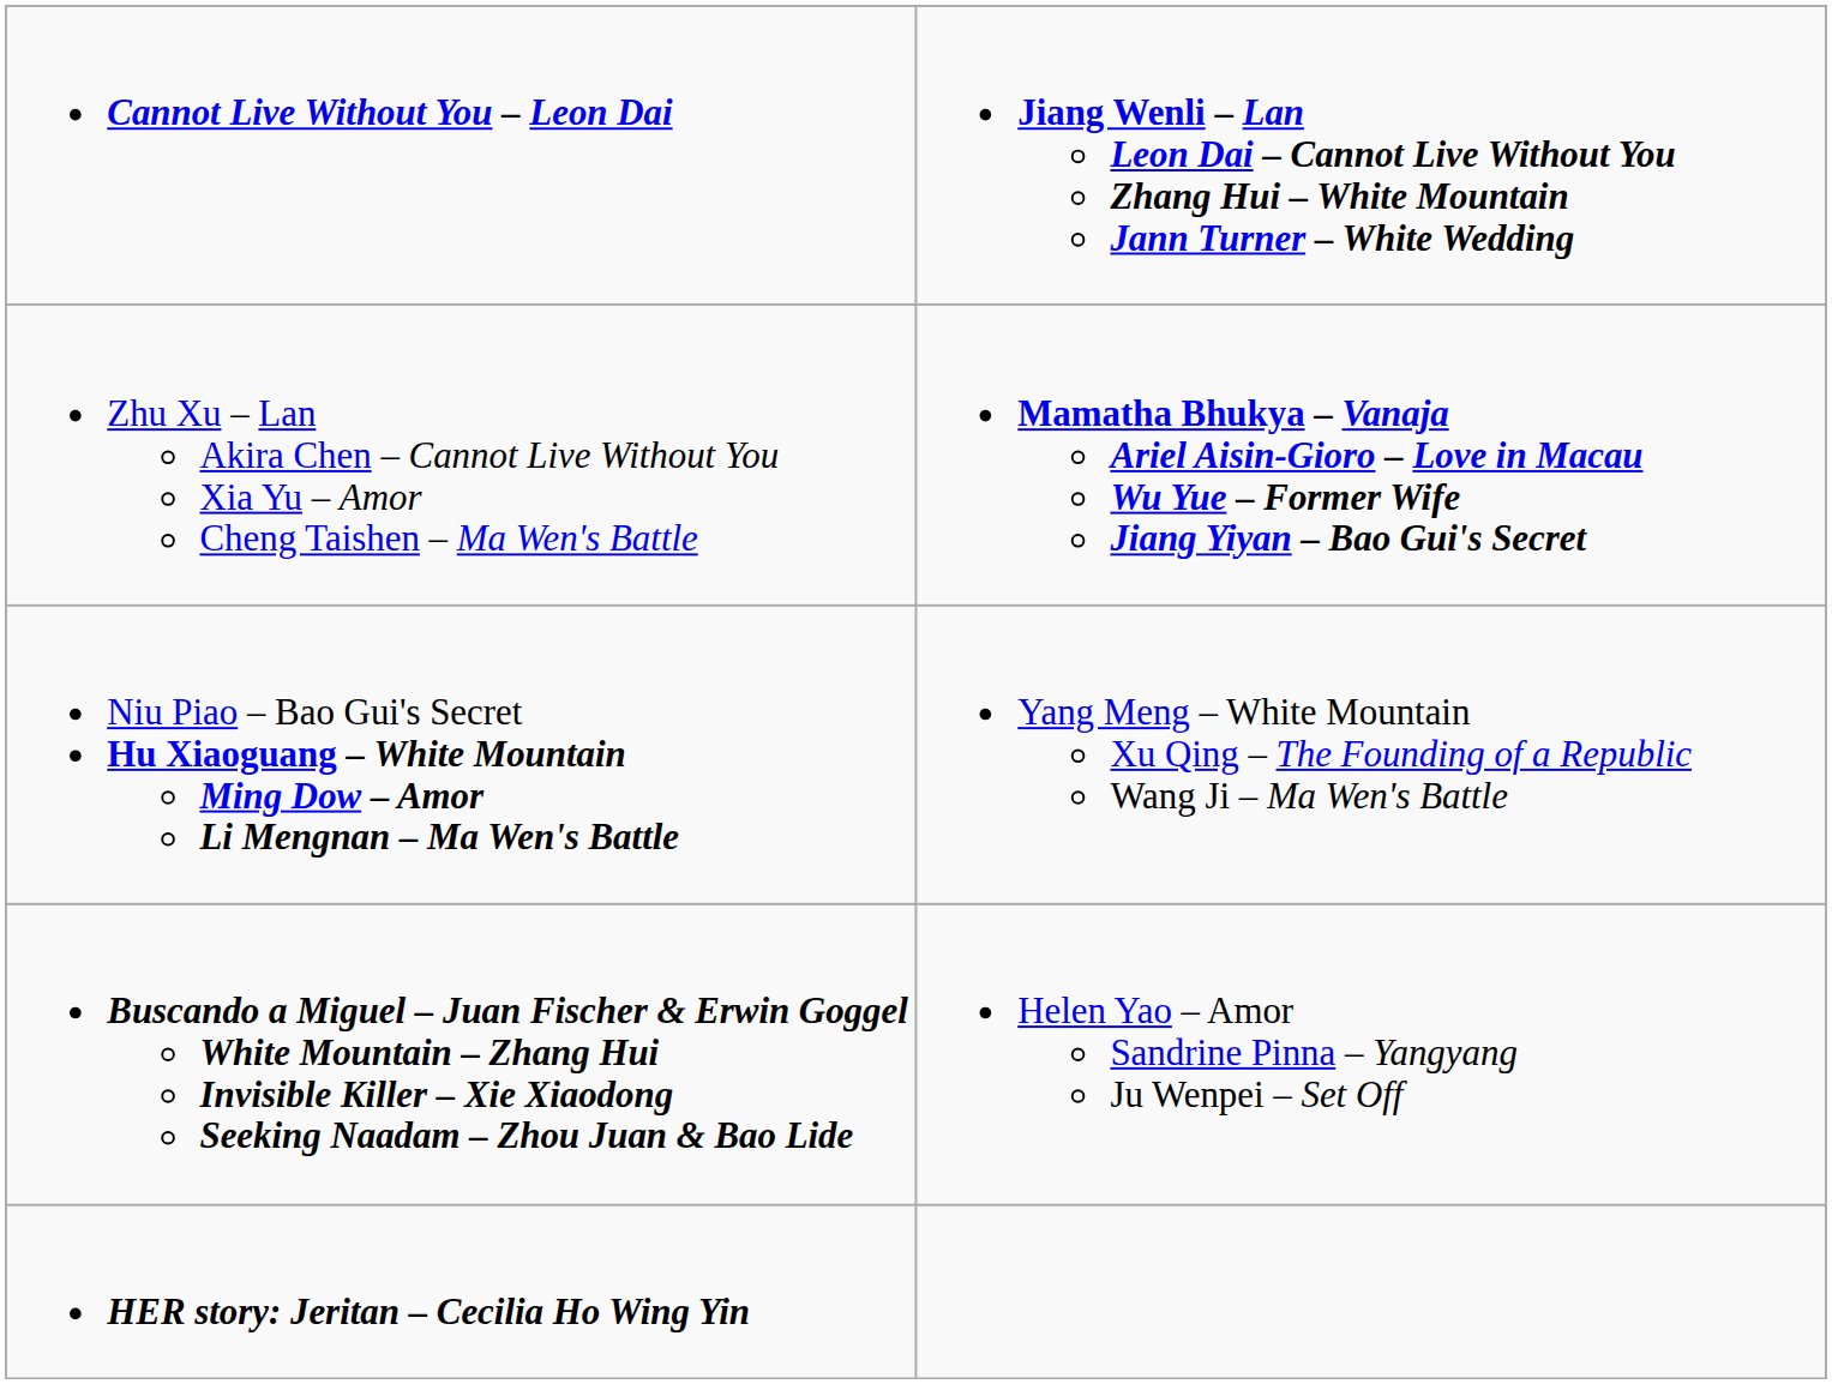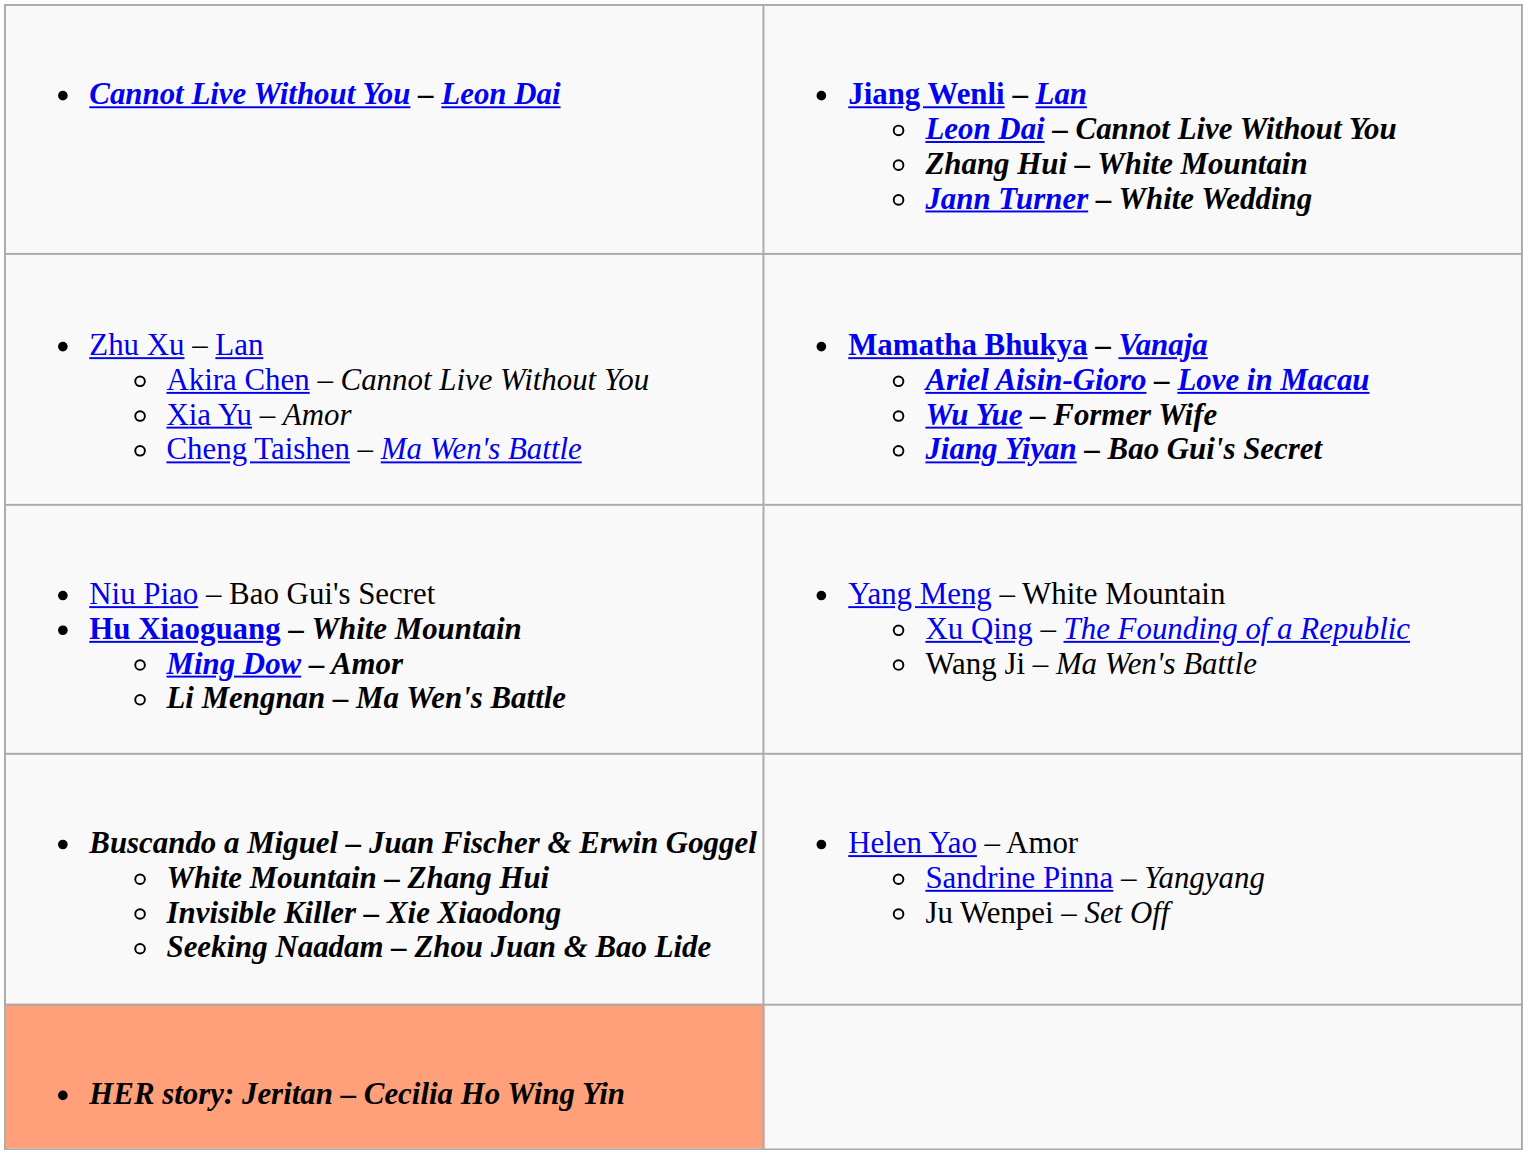HER story: Jeritan – Cecilia Ho Wing Yin | column 1: no background -> lightsalmon background
